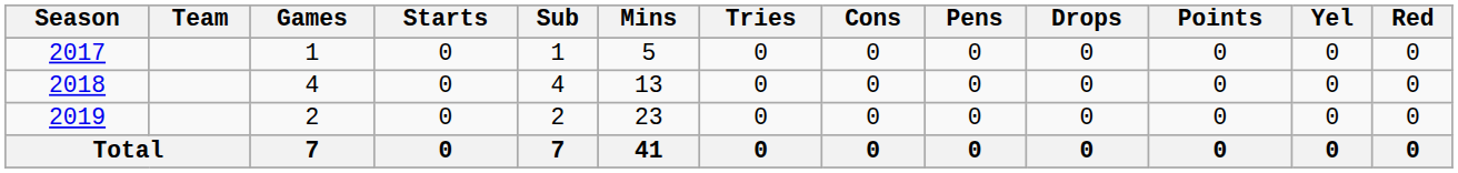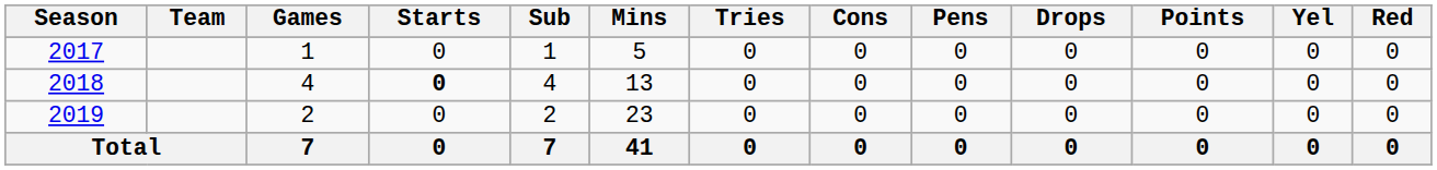2018 | Starts: normal -> bold
